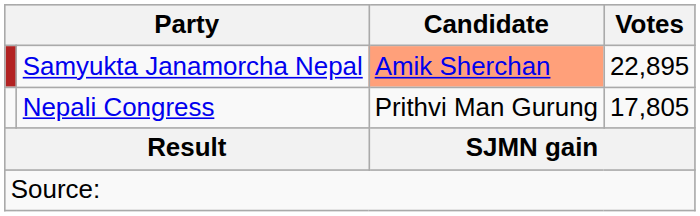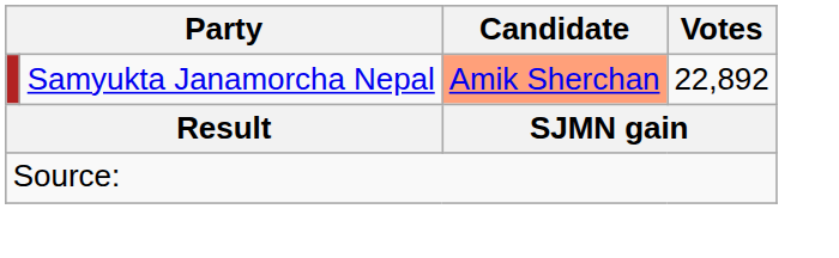Samyukta Janamorcha Nepal | Votes: 22,895 -> 22,892
- row: Nepali Congress | Prithvi Man Gurung | 17,805
